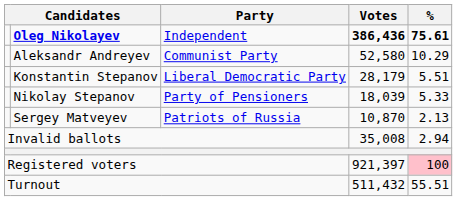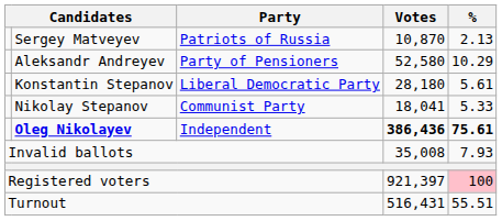rows swapped: Oleg Nikolayev <-> Sergey Matveyev
Aleksandr Andreyev | Party: Communist Party -> Party of Pensioners
Konstantin Stepanov | Votes: 28,179 -> 28,180
Konstantin Stepanov | %: 5.51 -> 5.61
Nikolay Stepanov | Party: Party of Pensioners -> Communist Party
Nikolay Stepanov | Votes: 18,039 -> 18,041
Invalid ballots | %: 2.94 -> 7.93
Turnout | Votes: 511,432 -> 516,431
